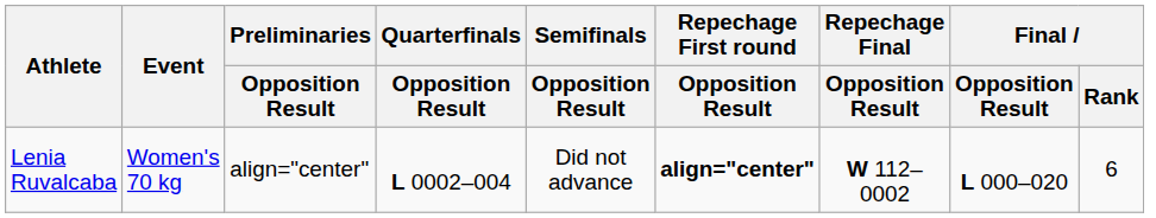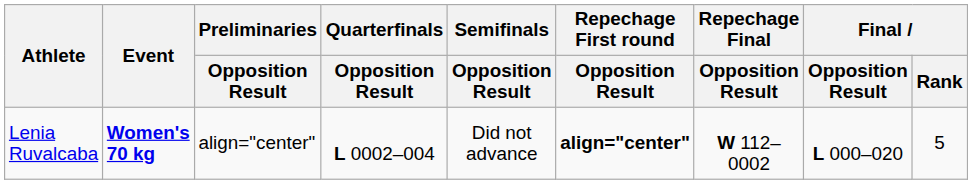Lenia Ruvalcaba | Event: normal -> bold
Lenia Ruvalcaba | Final / Rank: 6 -> 5
